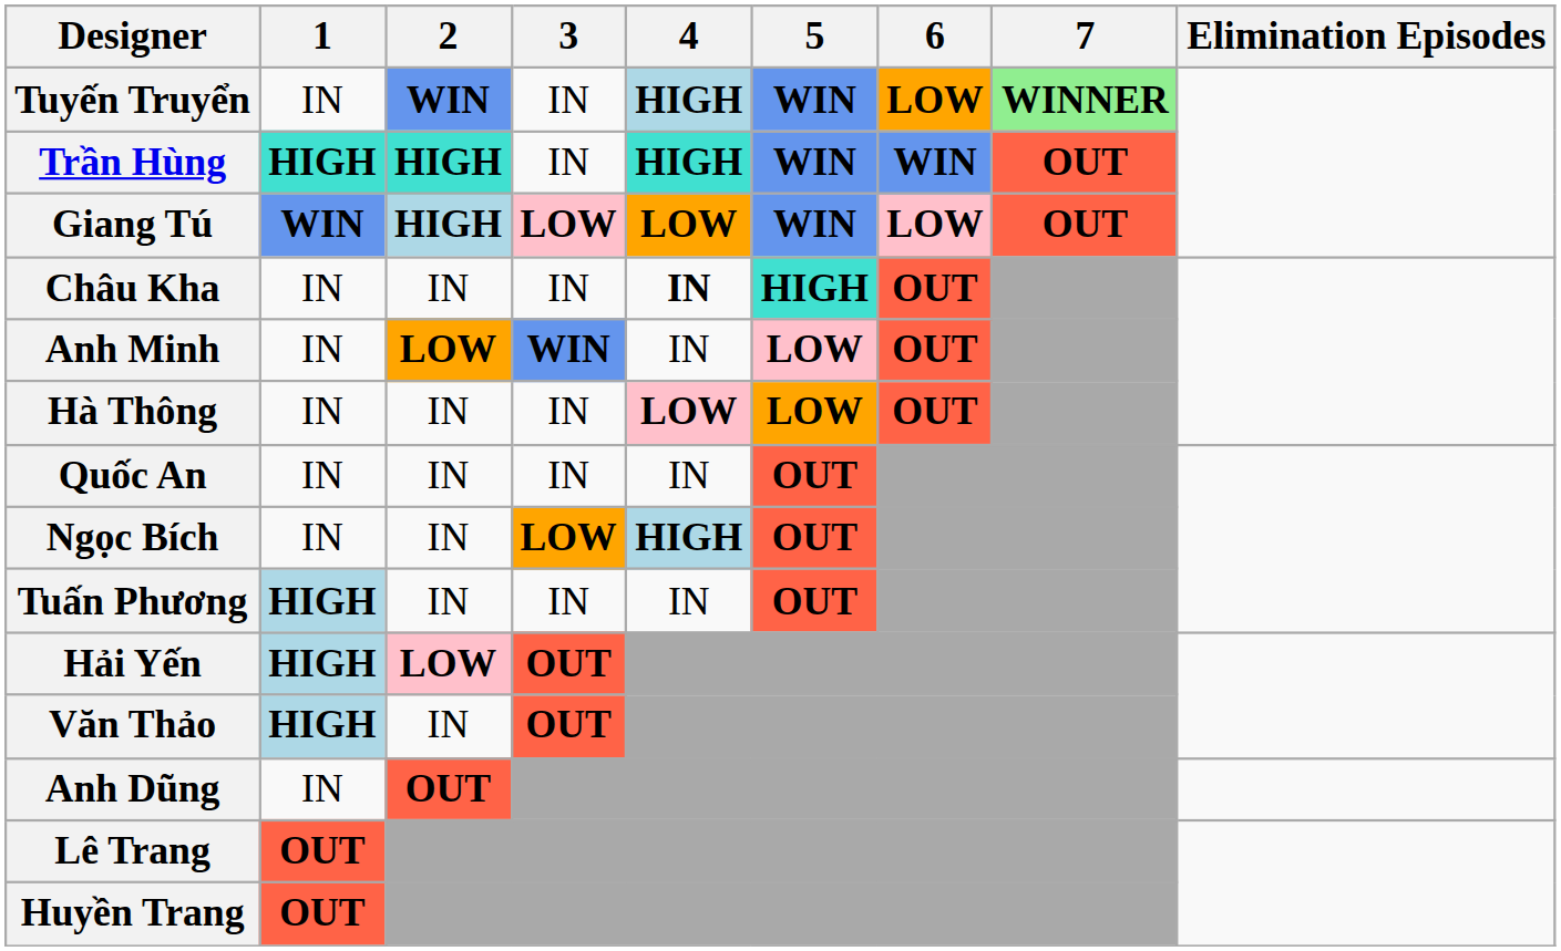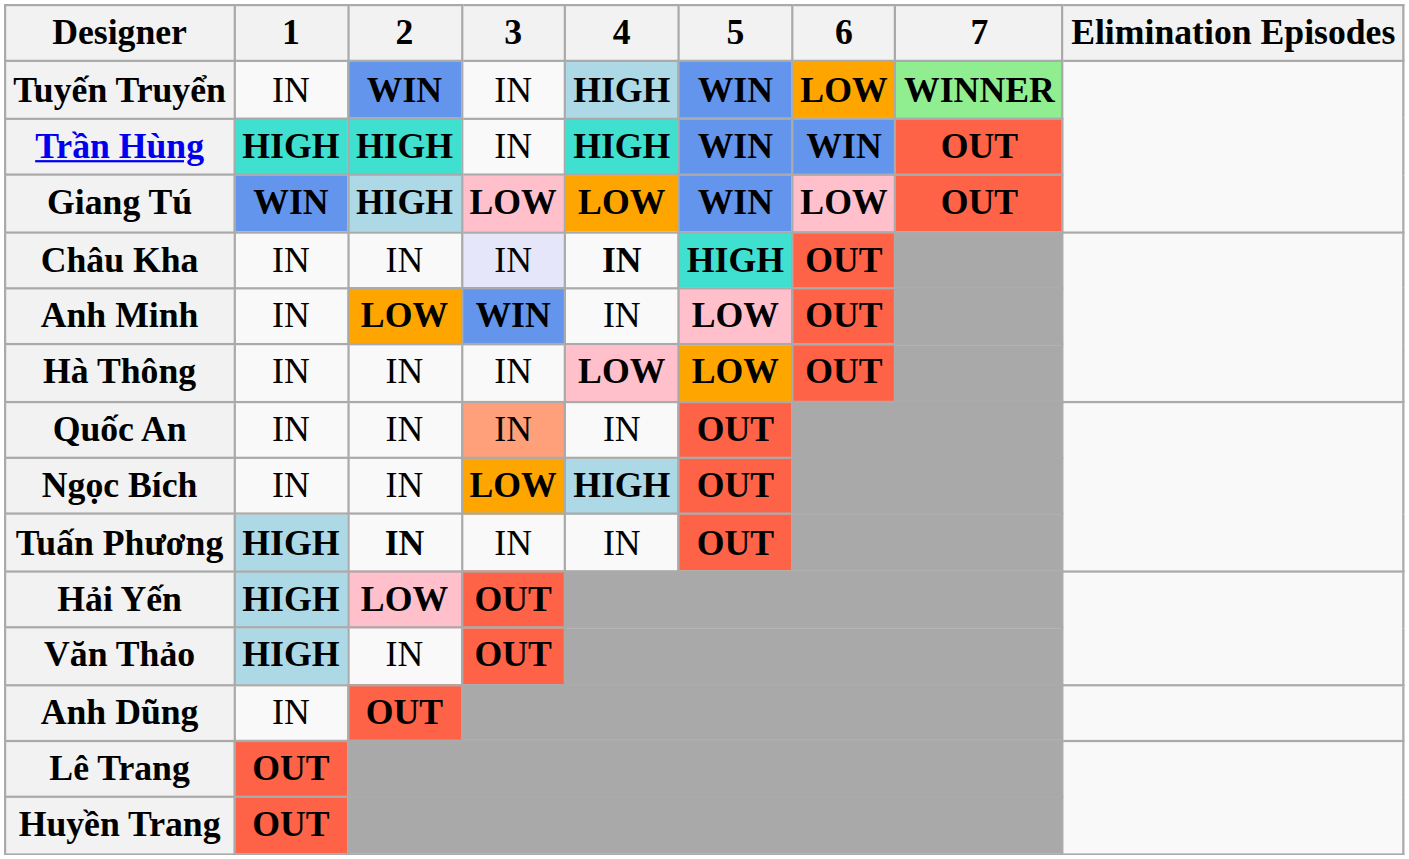Châu Kha | 3: no background -> lavender background
Quốc An | 3: no background -> lightsalmon background
Tuấn Phương | 2: normal -> bold
